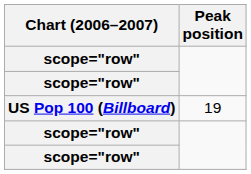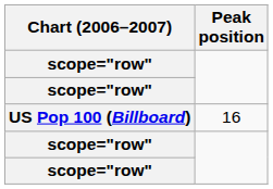US Pop 100 (Billboard) | Peak position: 19 -> 16
